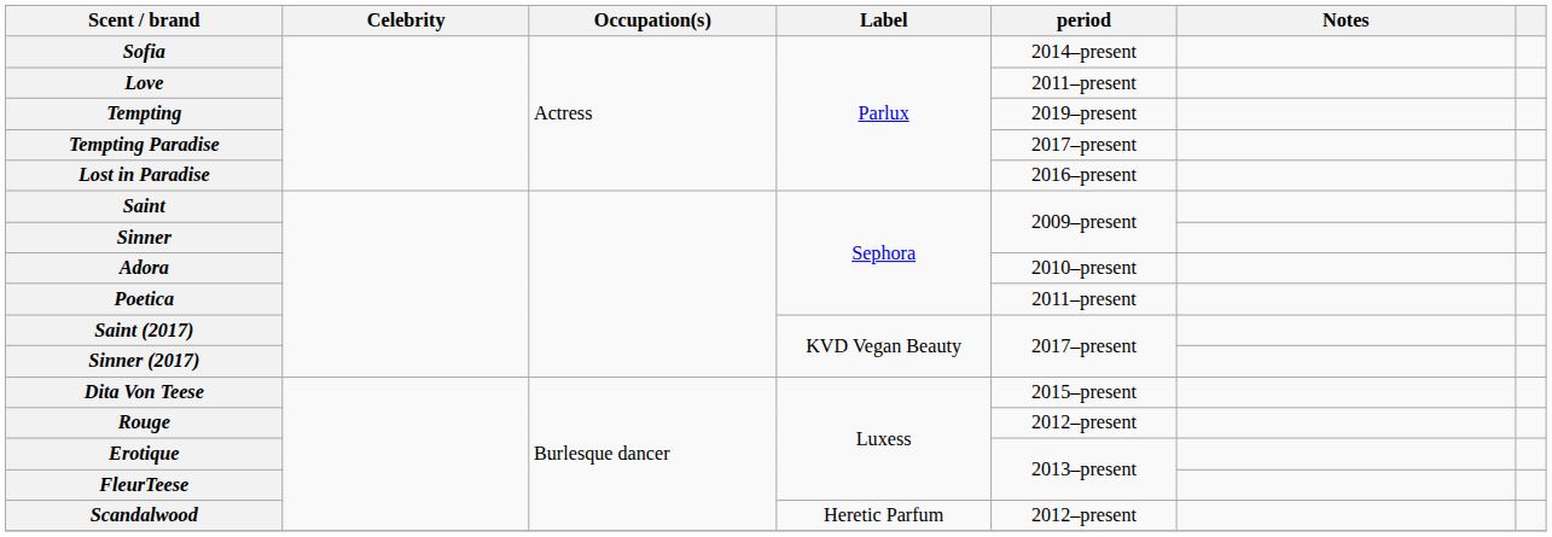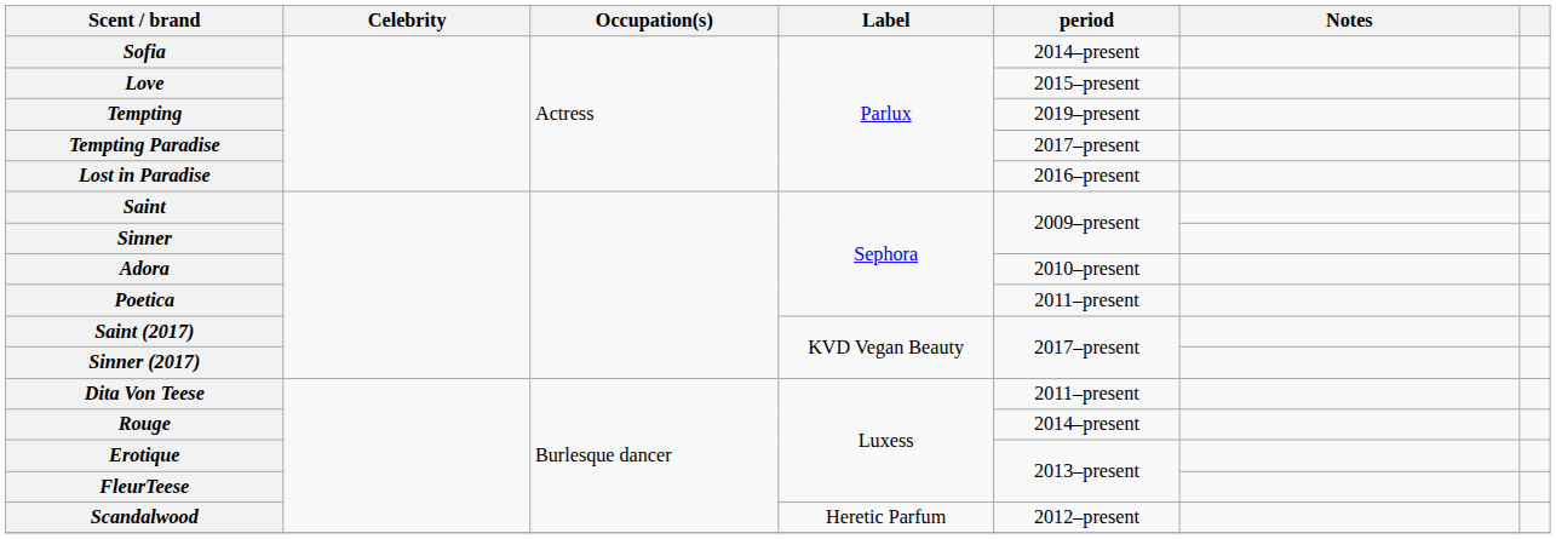Love | period: 2011–present -> 2015–present
Dita Von Teese | period: 2015–present -> 2011–present
Rouge | period: 2012–present -> 2014–present
